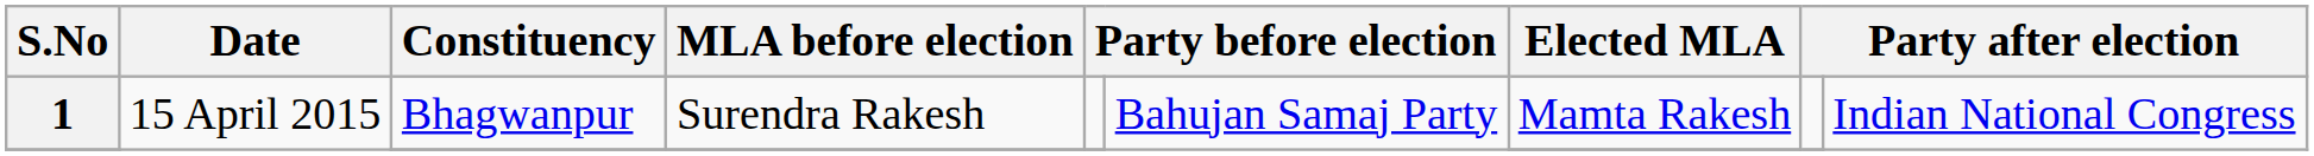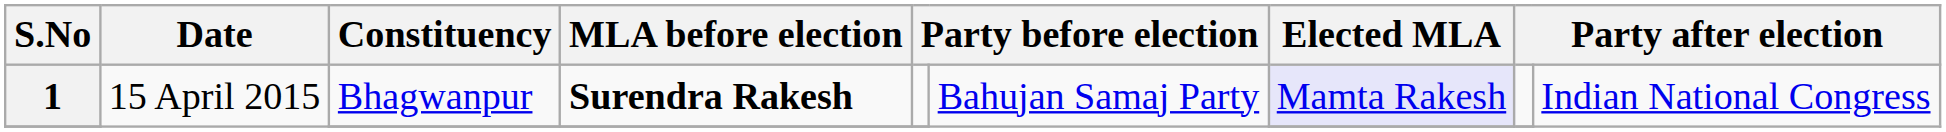1 | MLA before election: normal -> bold
1 | Elected MLA: no background -> lavender background
